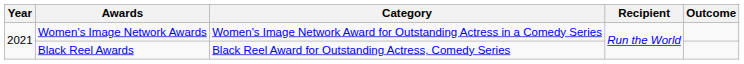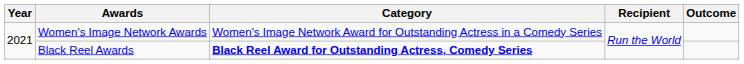Black Reel Awards | Category: normal -> bold
